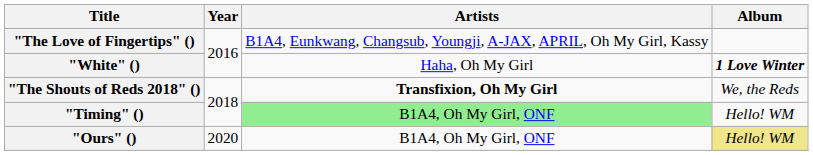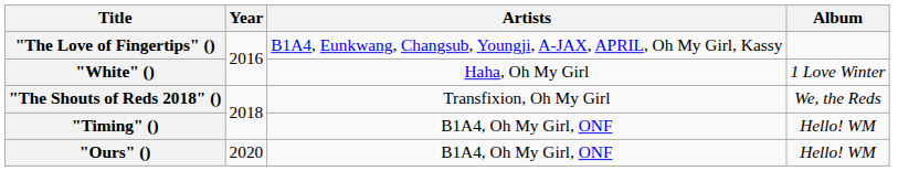"White" () | Album: bold -> normal
"The Shouts of Reds 2018" () | Artists: bold -> normal
"Timing" () | Artists: lightgreen background -> no background
"Ours" () | Album: khaki background -> no background
